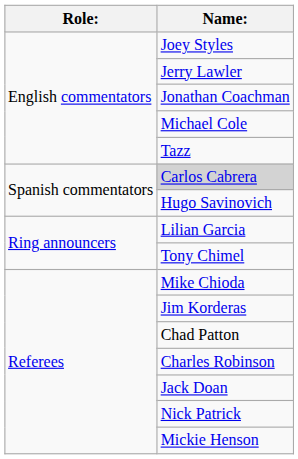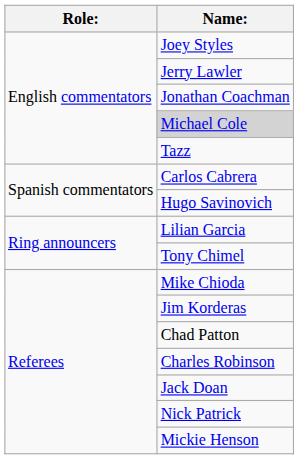Michael Cole | Name:: no background -> lightgrey background
Carlos Cabrera | Name:: lightgrey background -> no background
